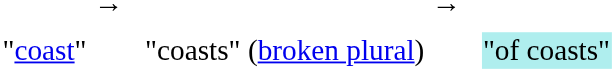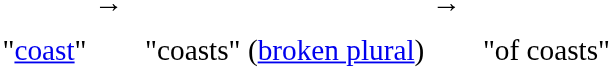"coast" | column 5: paleturquoise background -> no background
